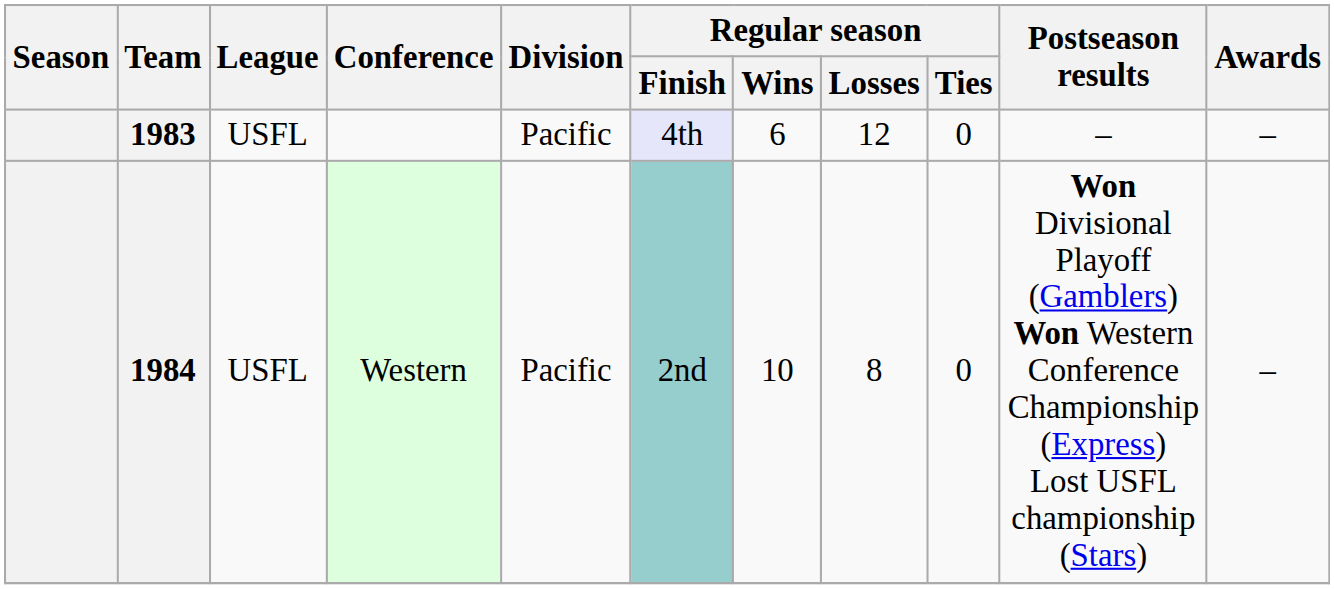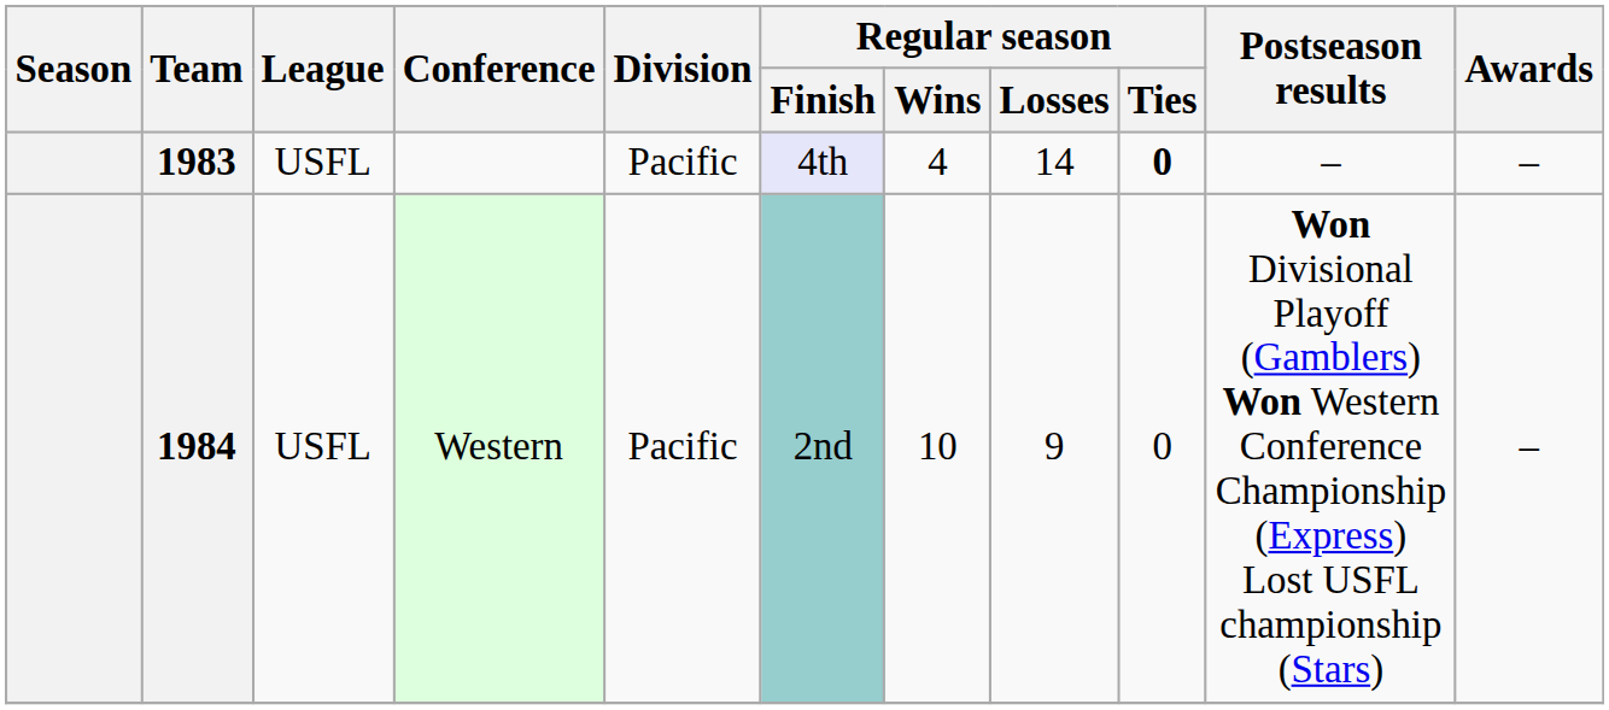1983 | Regular season / Wins: 6 -> 4
1983 | Regular season / Losses: 12 -> 14
1983 | Regular season / Ties: normal -> bold
1984 | Regular season / Losses: 8 -> 9
